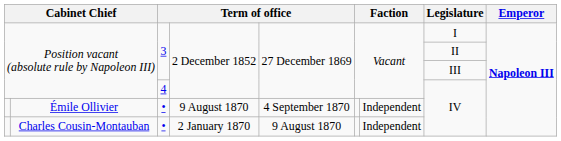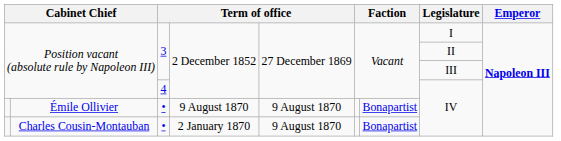Émile Ollivier | column 5: 4 September 1870 -> 9 August 1870
Émile Ollivier | column 7: Independent -> Bonapartist
Charles Cousin-Montauban | column 7: Independent -> Bonapartist
